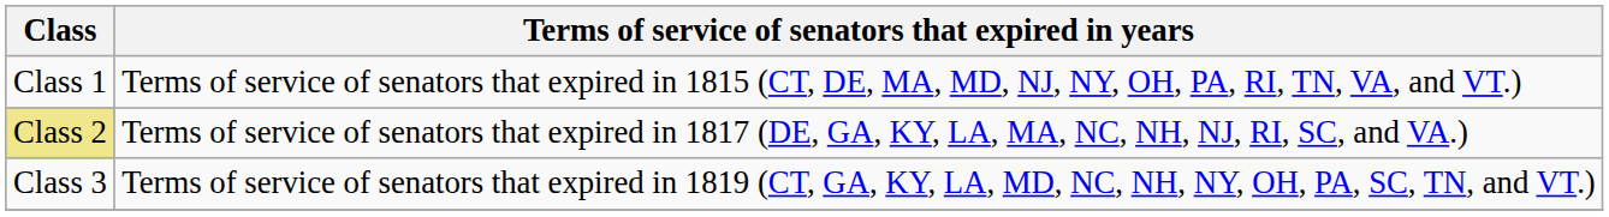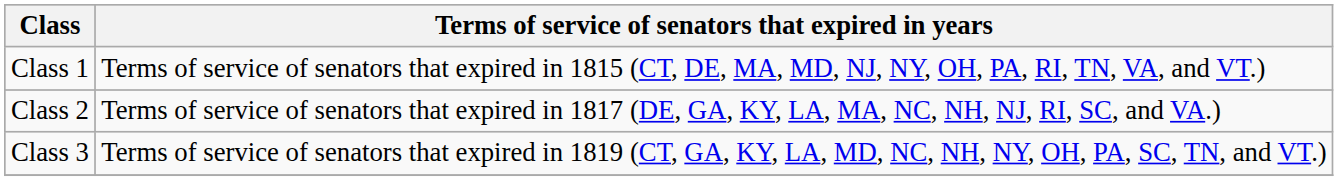Class 2 | Class: khaki background -> no background
